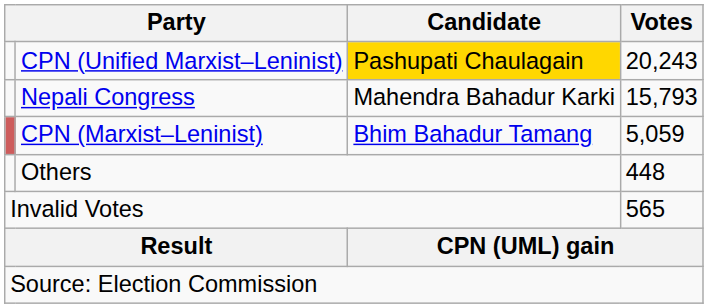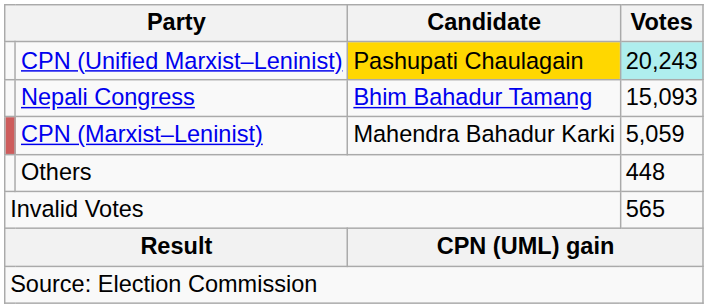CPN (Unified Marxist–Leninist) | Votes: no background -> paleturquoise background
Nepali Congress | Candidate: Mahendra Bahadur Karki -> Bhim Bahadur Tamang
Nepali Congress | Votes: 15,793 -> 15,093
CPN (Marxist–Leninist) | Candidate: Bhim Bahadur Tamang -> Mahendra Bahadur Karki
